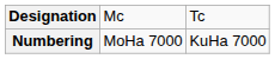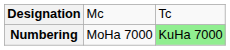Numbering | column 3: no background -> lightgreen background
